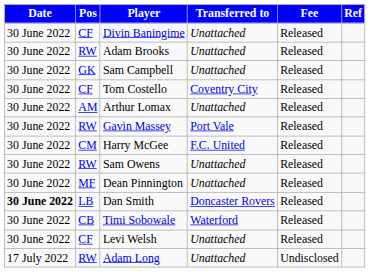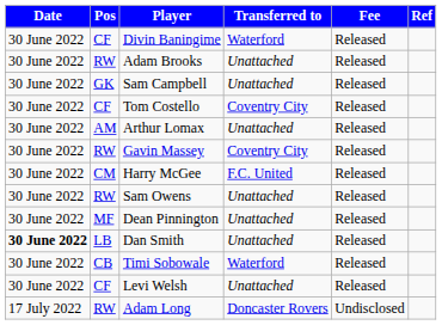Divin Baningime | Transferred to: Unattached -> Waterford
Gavin Massey | Transferred to: Port Vale -> Coventry City
Dan Smith | Transferred to: Doncaster Rovers -> Unattached
Adam Long | Transferred to: Unattached -> Doncaster Rovers
